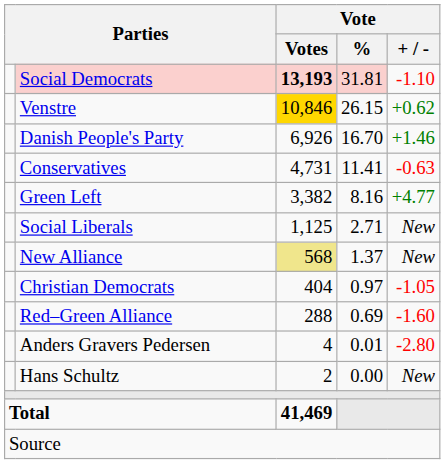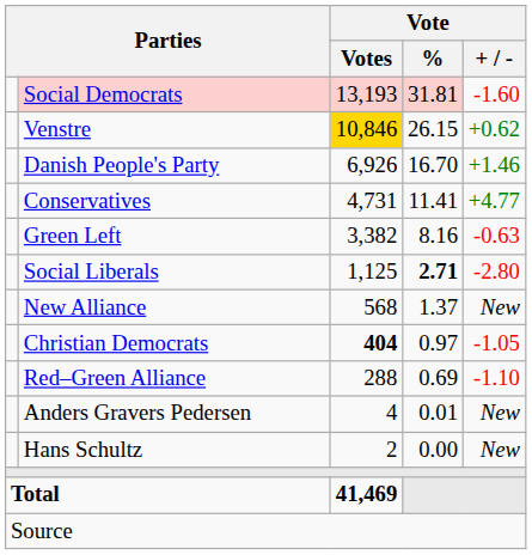Social Democrats | Vote / Votes: bold -> normal
Social Democrats | Vote / + / -: -1.10 -> -1.60
Conservatives | Vote / + / -: -0.63 -> +4.77
Green Left | Vote / + / -: +4.77 -> -0.63
Social Liberals | Vote / %: normal -> bold
Social Liberals | Vote / + / -: New -> -2.80
New Alliance | Vote / Votes: khaki background -> no background
Christian Democrats | Vote / Votes: normal -> bold
Red–Green Alliance | Vote / + / -: -1.60 -> -1.10
Anders Gravers Pedersen | Vote / + / -: -2.80 -> New
